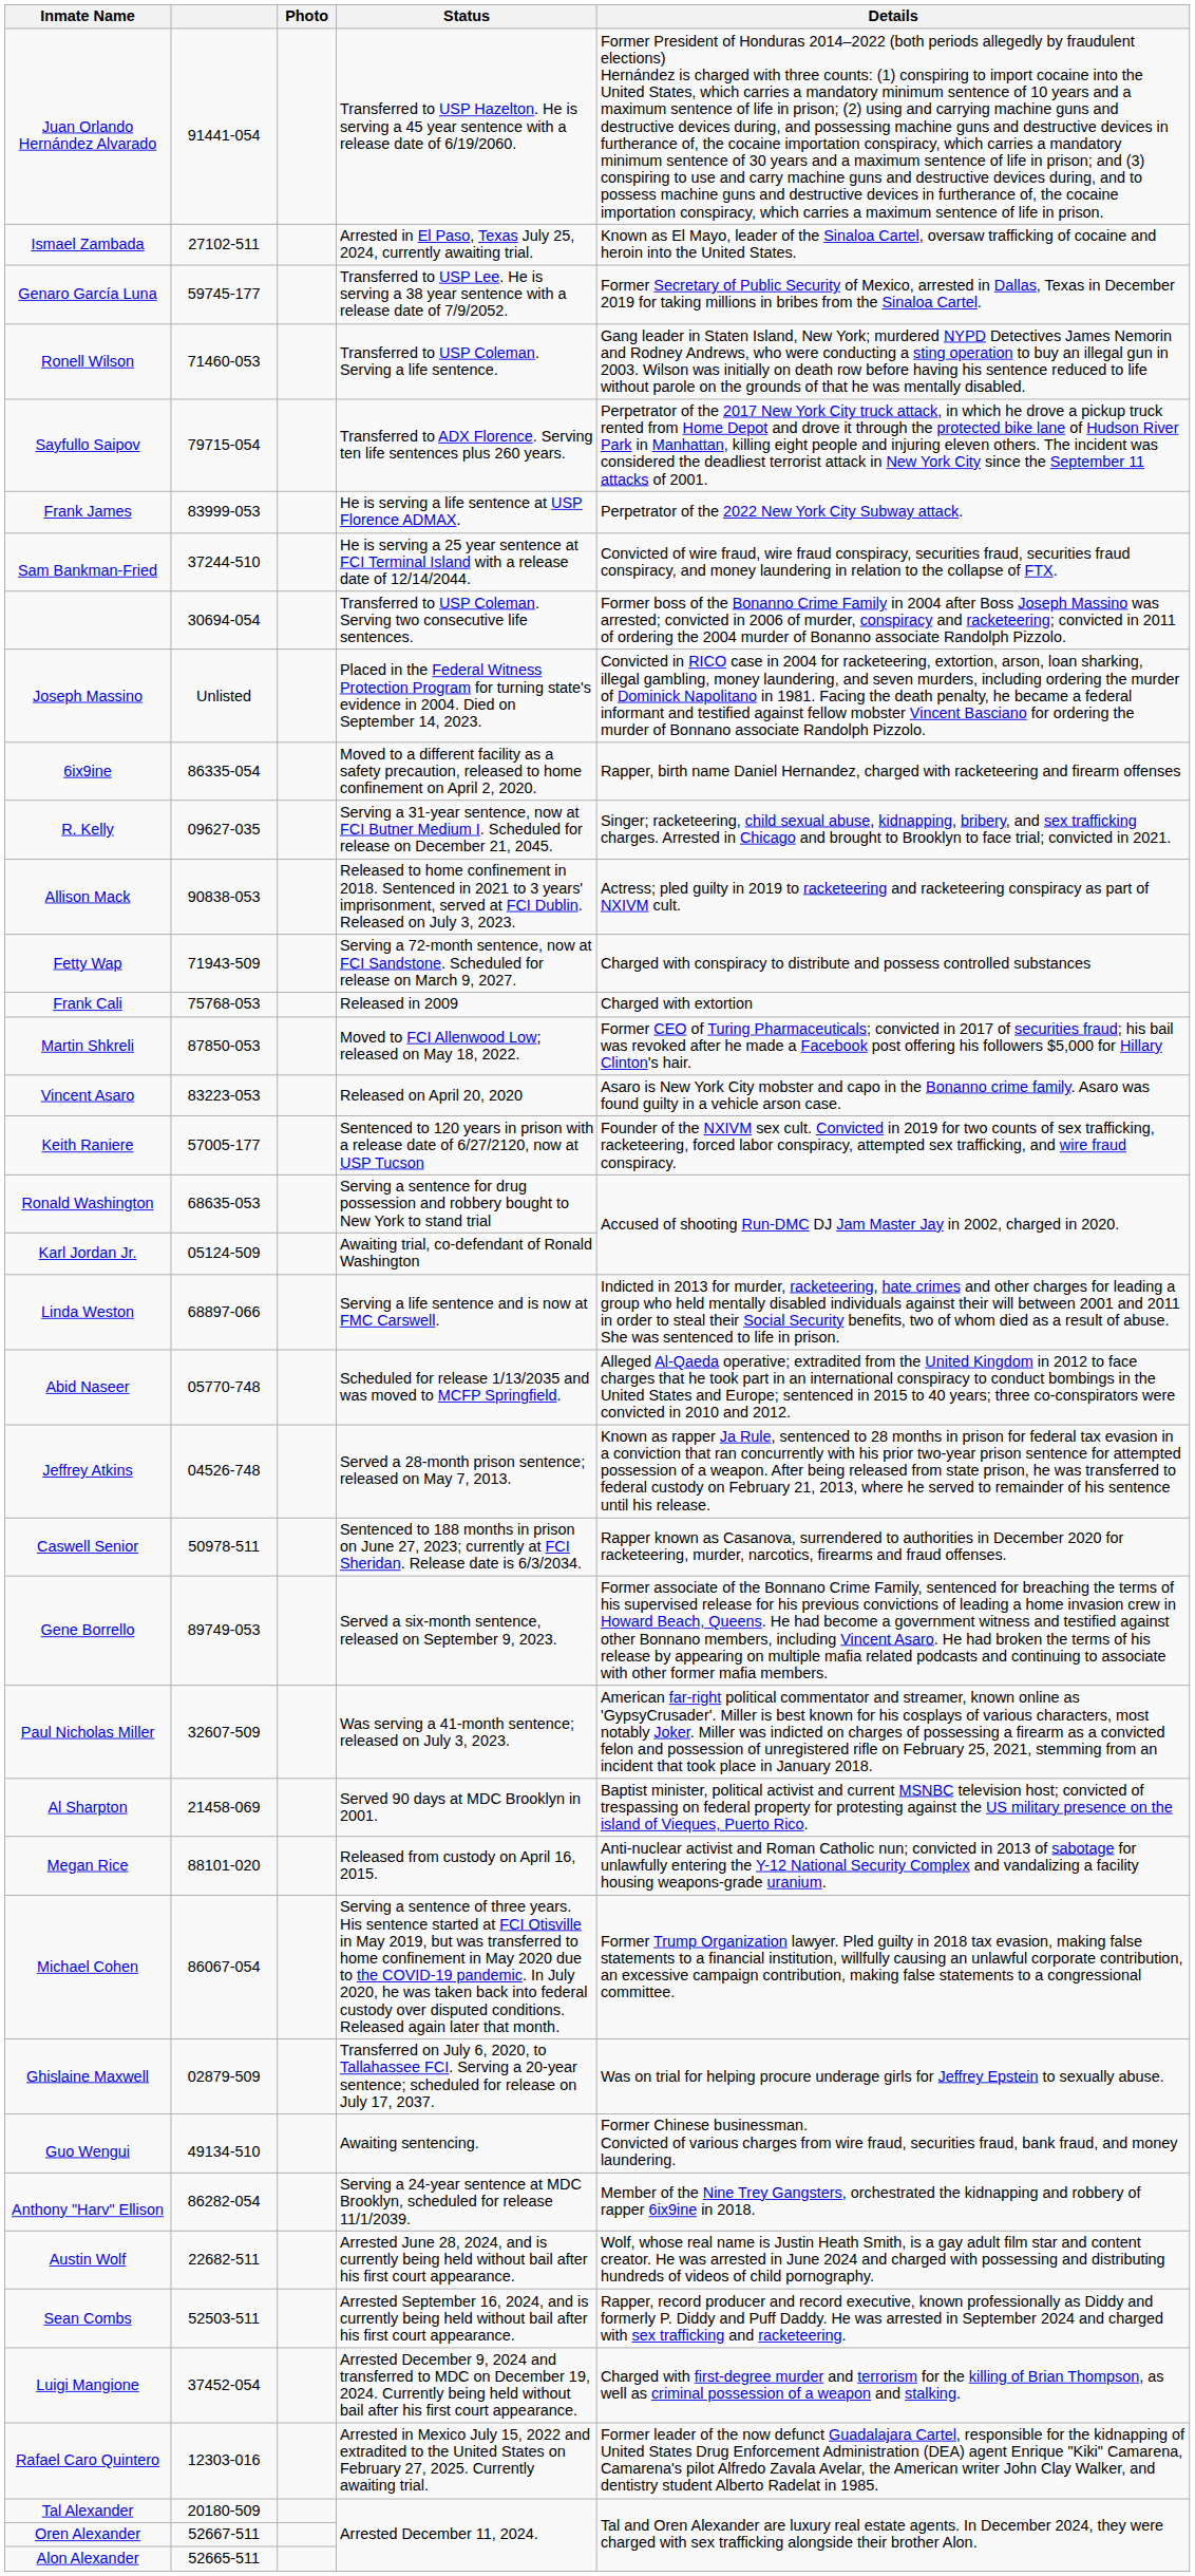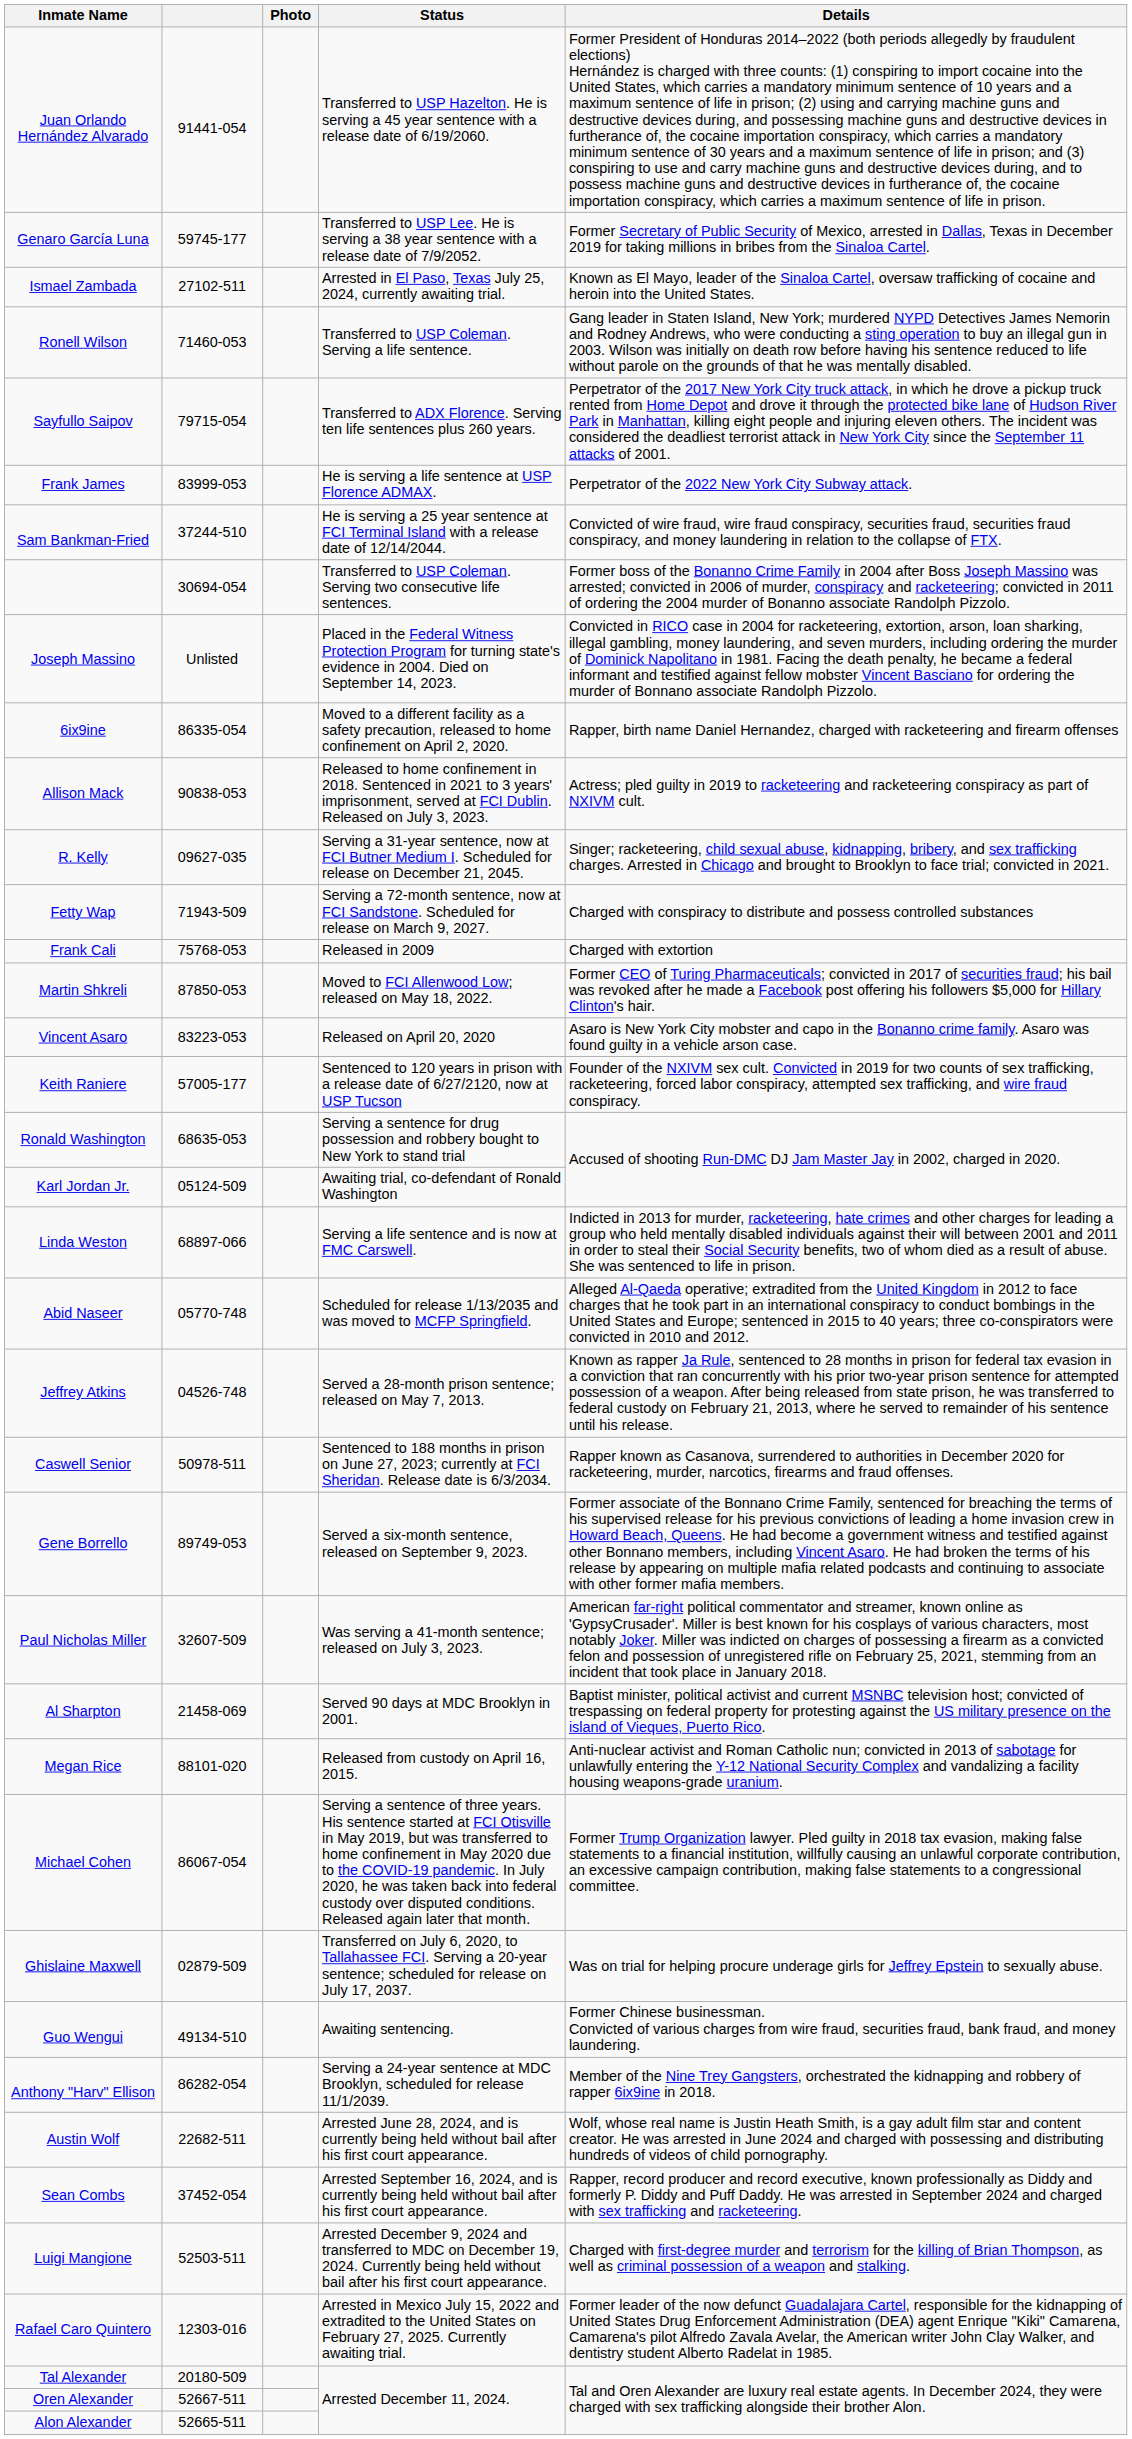rows swapped: Genaro García Luna <-> Ismael Zambada
rows swapped: Allison Mack <-> R. Kelly
Sean Combs | column 2: 52503-511 -> 37452-054
Luigi Mangione | column 2: 37452-054 -> 52503-511
